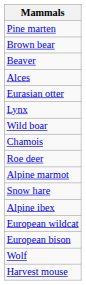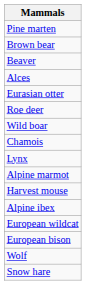row 7 | column 1: Lynx -> Roe deer
row 10 | column 1: Roe deer -> Lynx
row 12 | column 1: Snow hare -> Harvest mouse
row 17 | column 1: Harvest mouse -> Snow hare
